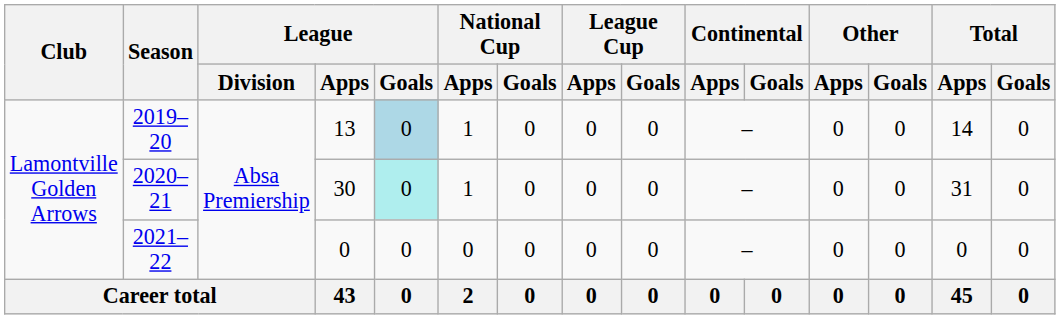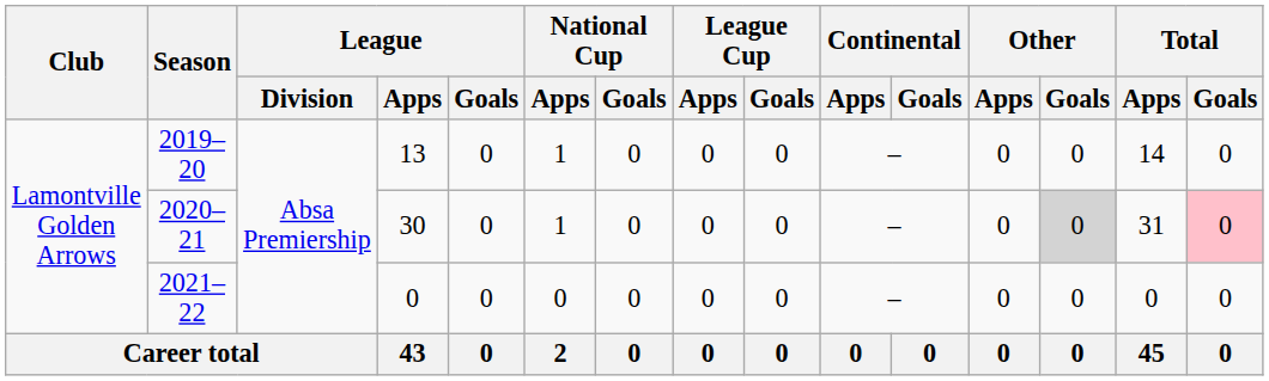2019–20 | League / Goals: lightblue background -> no background
2020–21 | League / Goals: paleturquoise background -> no background
2020–21 | Other / Goals: no background -> lightgrey background
2020–21 | Total / Goals: no background -> pink background
